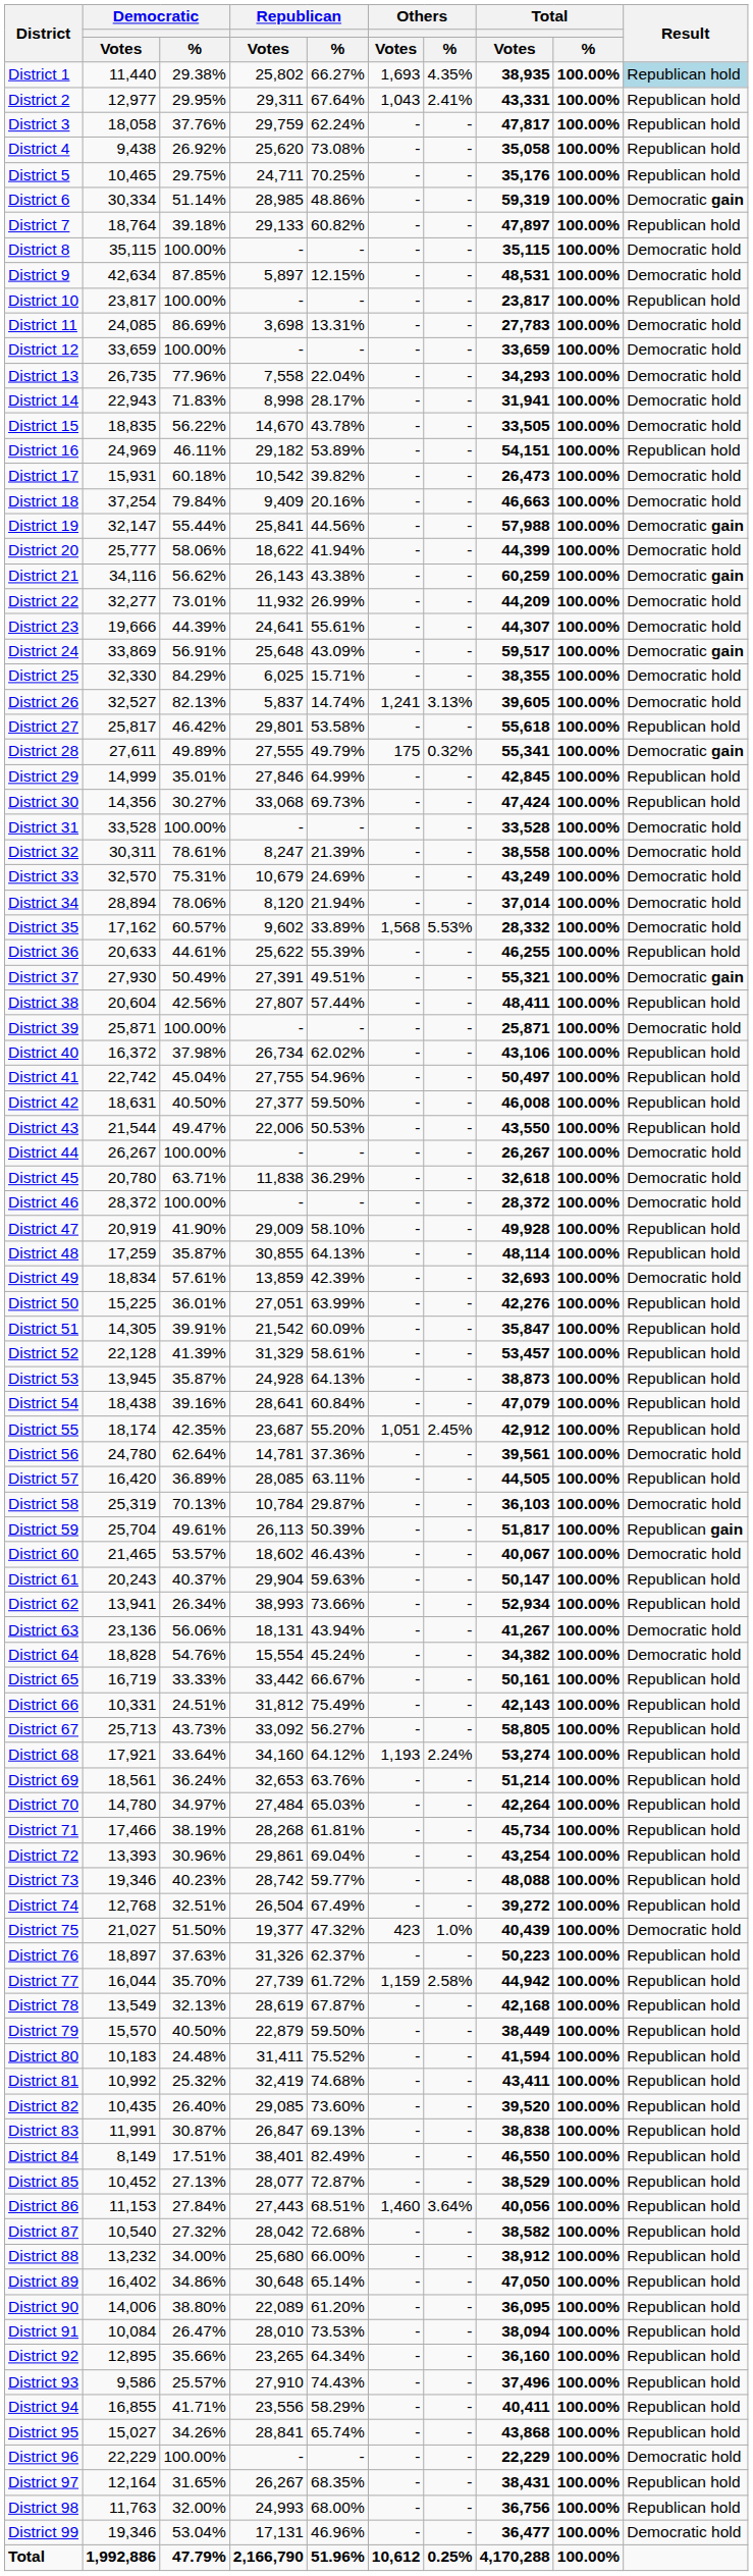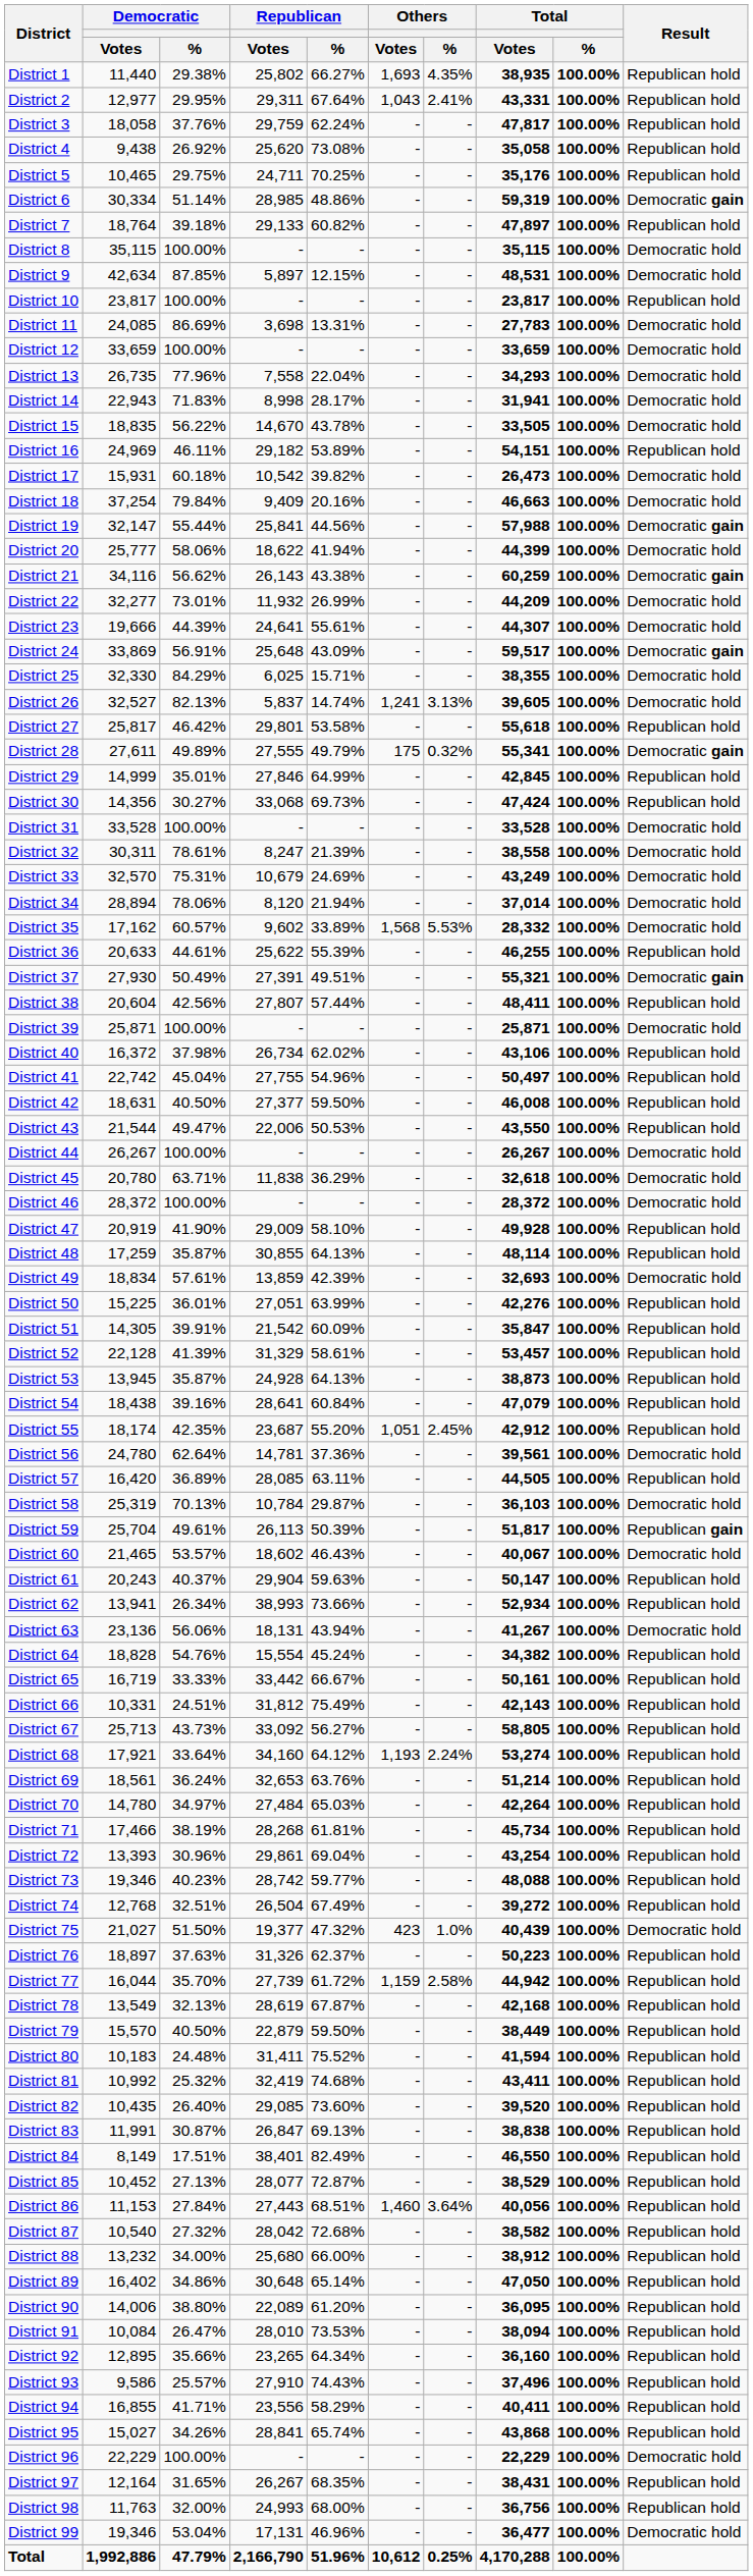District 1 | Result: lightblue background -> no background
District 64 | Result: Democratic hold -> Republican hold
